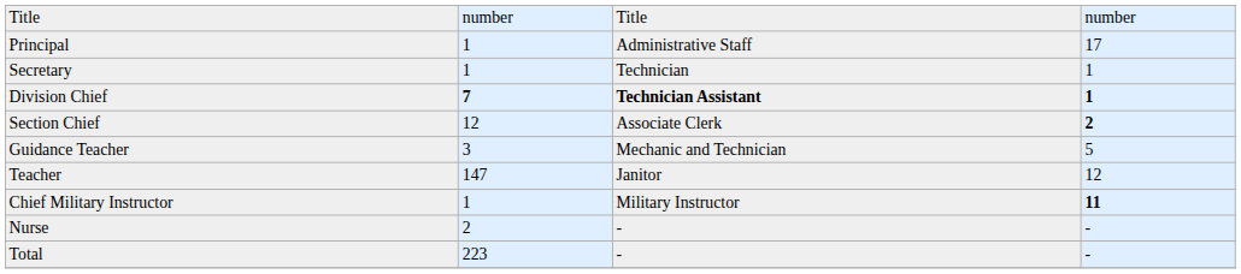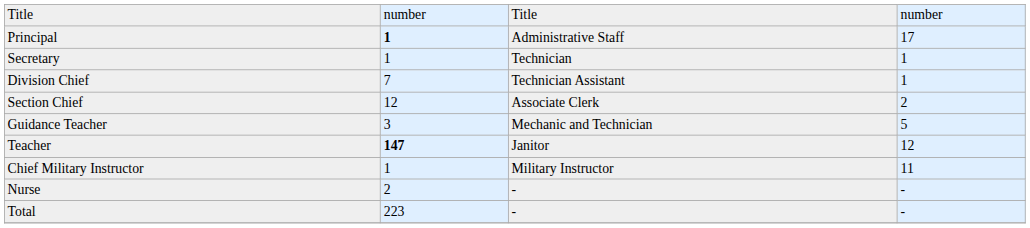Principal | column 2: normal -> bold
Division Chief | column 2: bold -> normal
Division Chief | column 3: bold -> normal
Division Chief | column 4: bold -> normal
Section Chief | column 4: bold -> normal
Teacher | column 2: normal -> bold
Chief Military Instructor | column 4: bold -> normal
